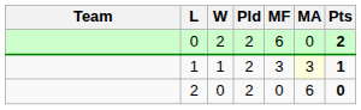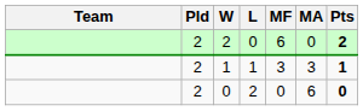columns swapped: Pld <-> L
row 3 | MA: lightyellow background -> no background
